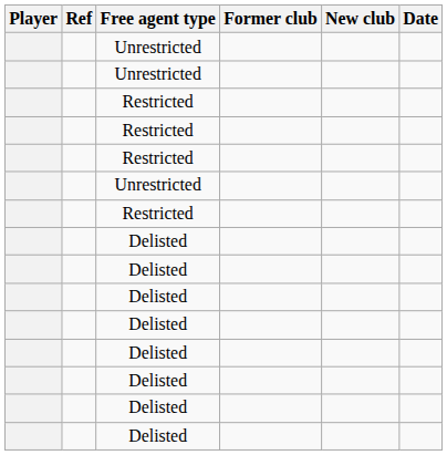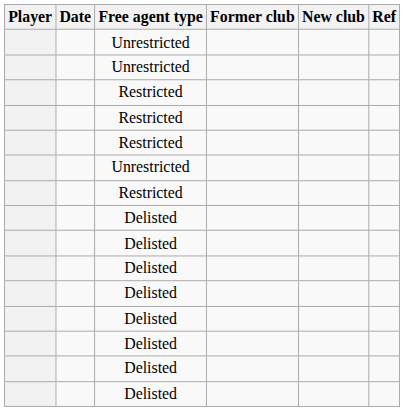columns swapped: Date <-> Ref
